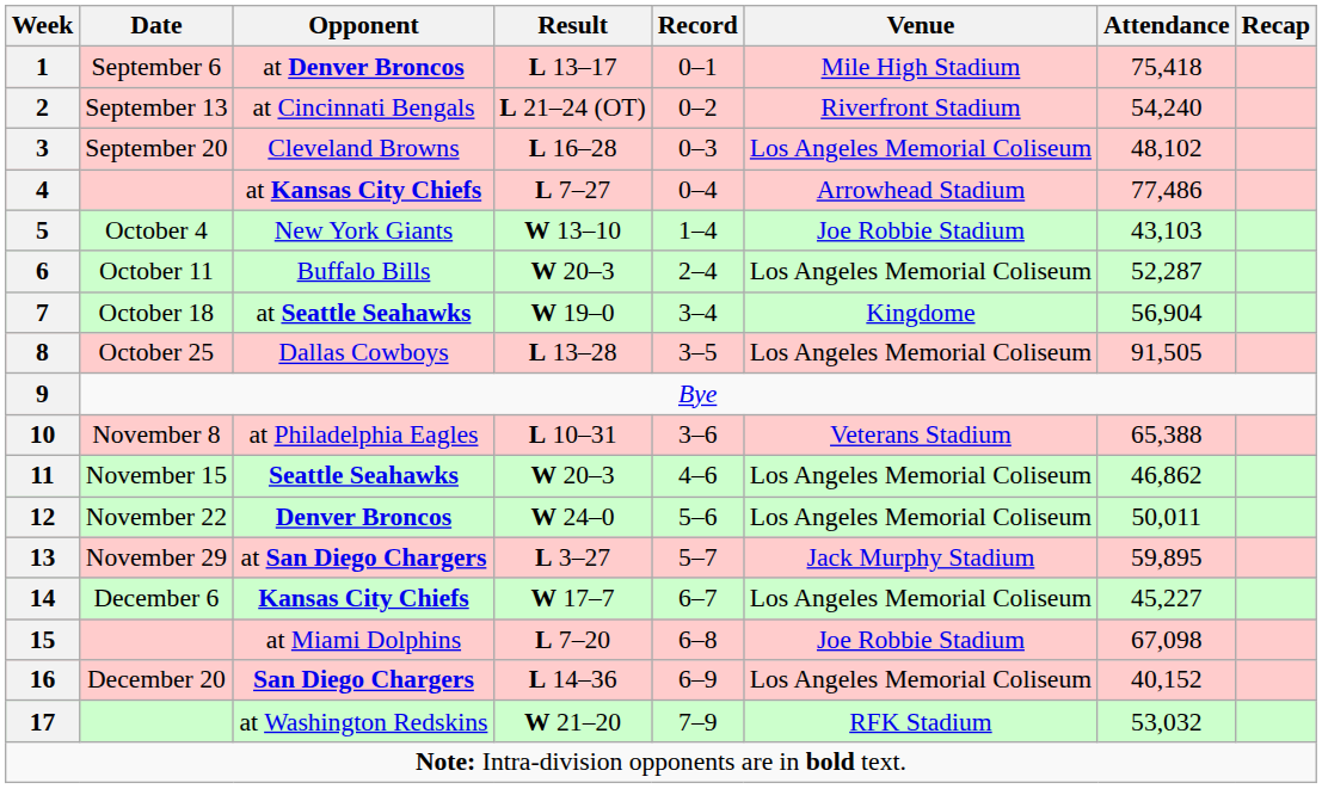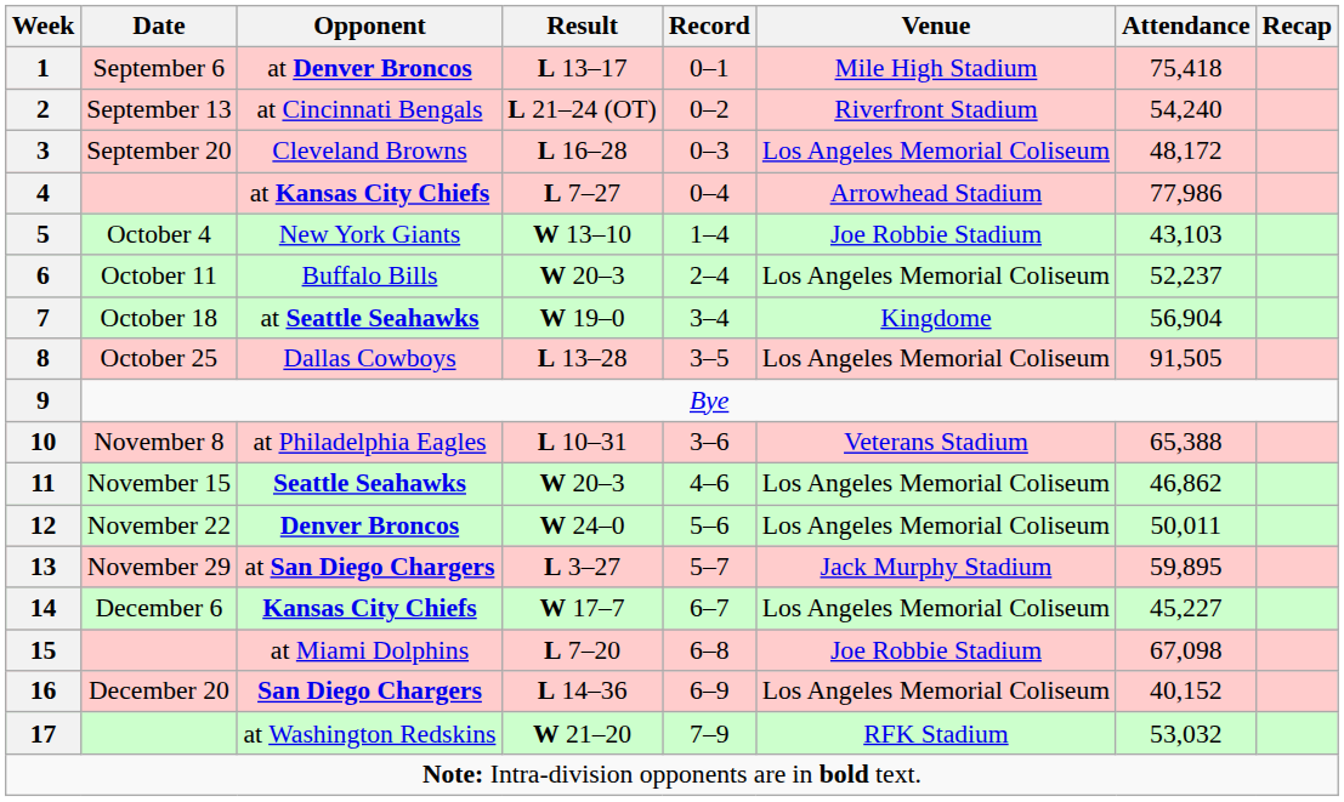3 | Attendance: 48,102 -> 48,172
4 | Attendance: 77,486 -> 77,986
6 | Attendance: 52,287 -> 52,237
